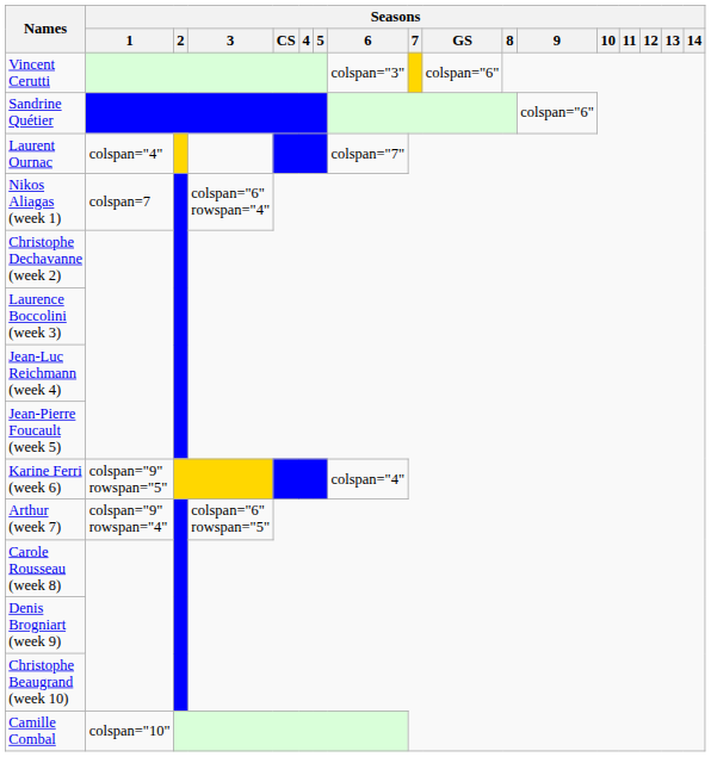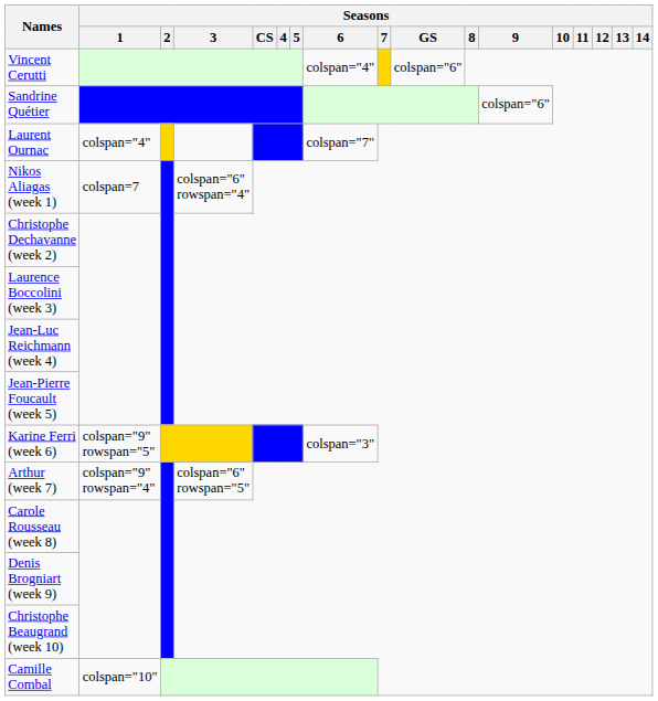Vincent Cerutti | Seasons / 6: colspan="3" -> colspan="4"
Karine Ferri (week 6) | Seasons / 6: colspan="4" -> colspan="3"
